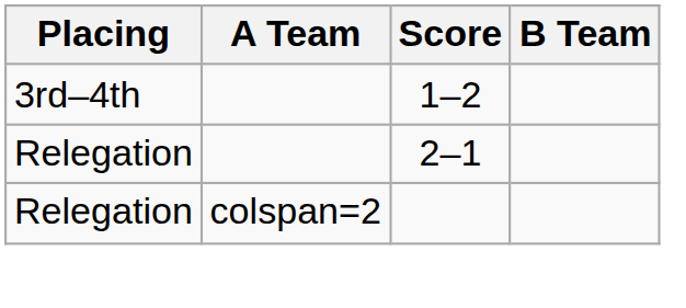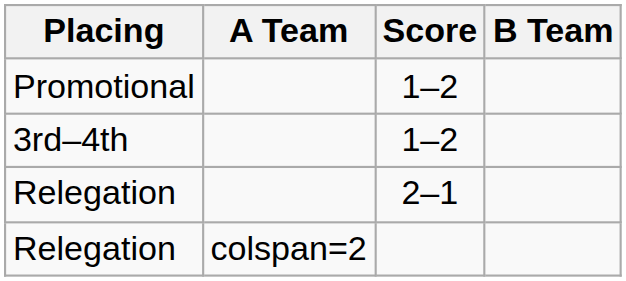+ row: Promotional | 1–2
